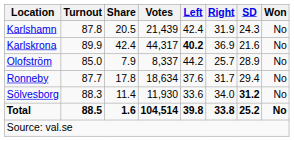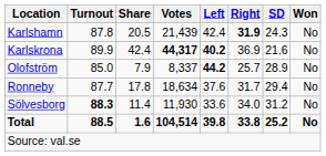Karlshamn | Right: normal -> bold
Karlskrona | Votes: normal -> bold
Olofström | Left: normal -> bold
Sölvesborg | Turnout: normal -> bold
Sölvesborg | SD: bold -> normal
